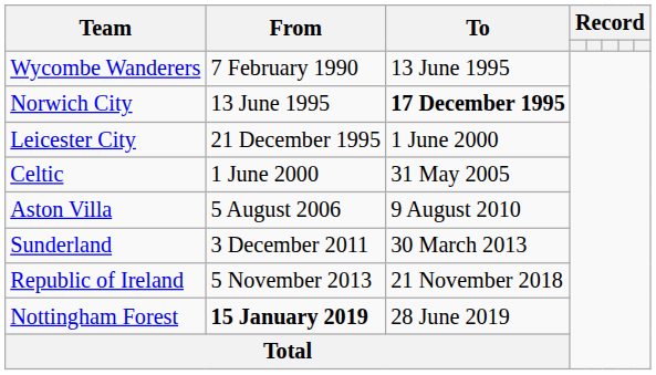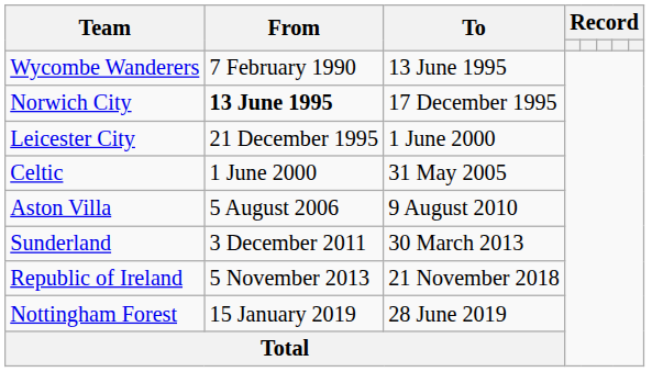Norwich City | From: normal -> bold
Norwich City | To: bold -> normal
Nottingham Forest | From: bold -> normal
